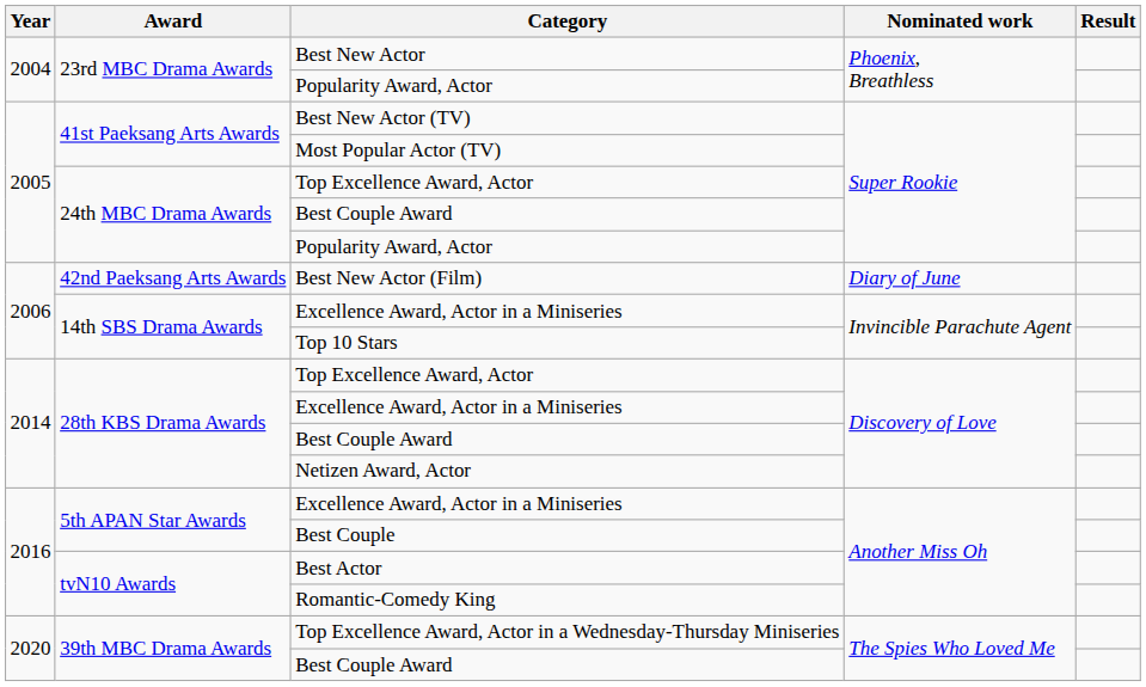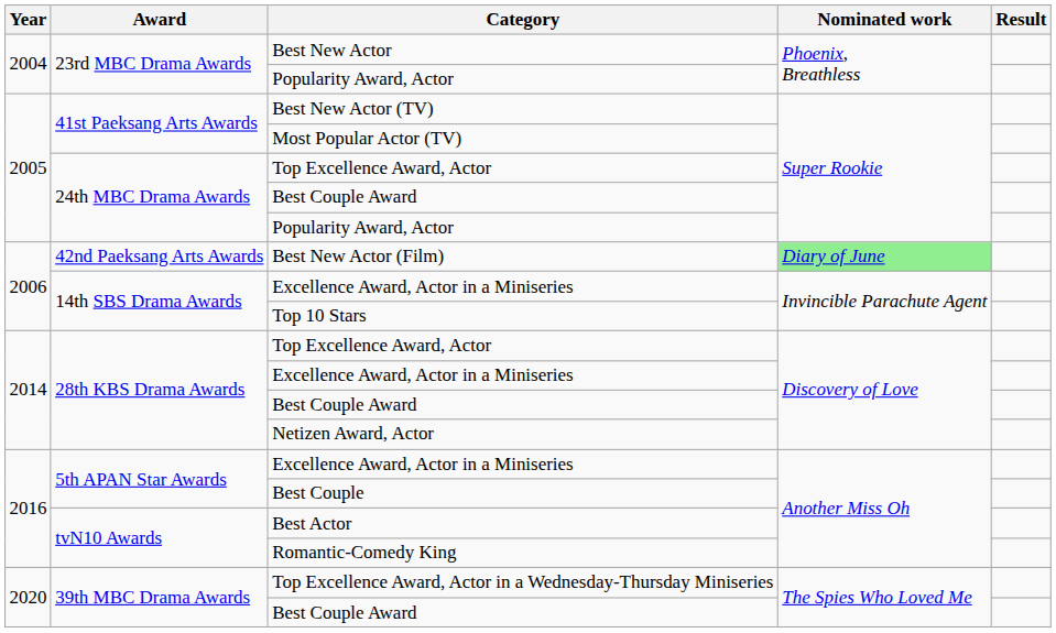Best New Actor (Film) | Nominated work: no background -> lightgreen background
